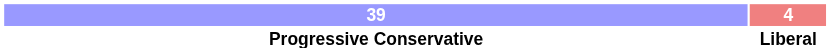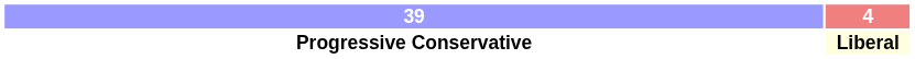Progressive Conservative | 4: no background -> lightyellow background
